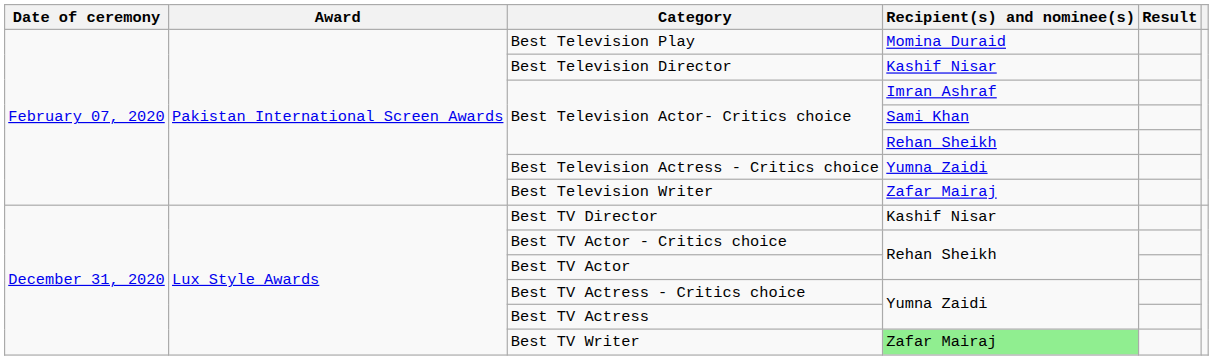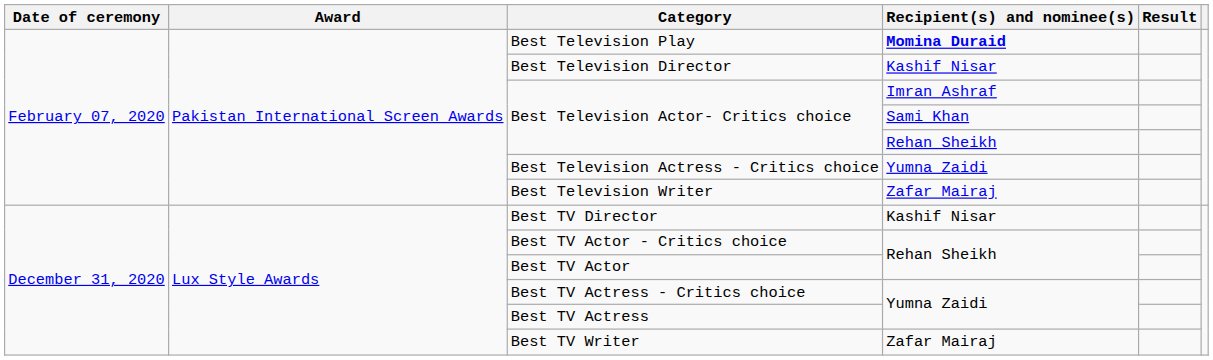Best Television Play | Recipient(s) and nominee(s): normal -> bold
Best TV Writer | Recipient(s) and nominee(s): lightgreen background -> no background
